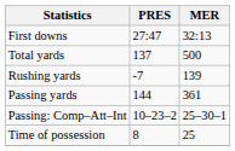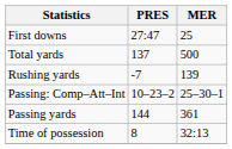First downs | MER: 32:13 -> 25
rows swapped: Passing yards <-> Passing: Comp–Att–Int
Time of possession | MER: 25 -> 32:13
